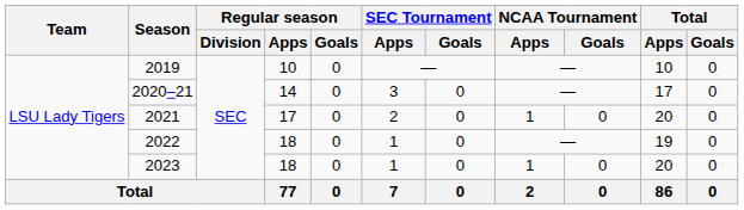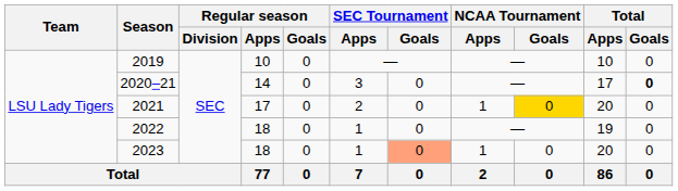2020–21 | Total / Goals: normal -> bold
2021 | NCAA Tournament / Goals: no background -> gold background
2023 | SEC Tournament / Goals: no background -> lightsalmon background
